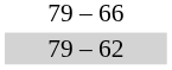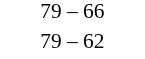79 – 62 | column 1: lightgrey background -> no background
